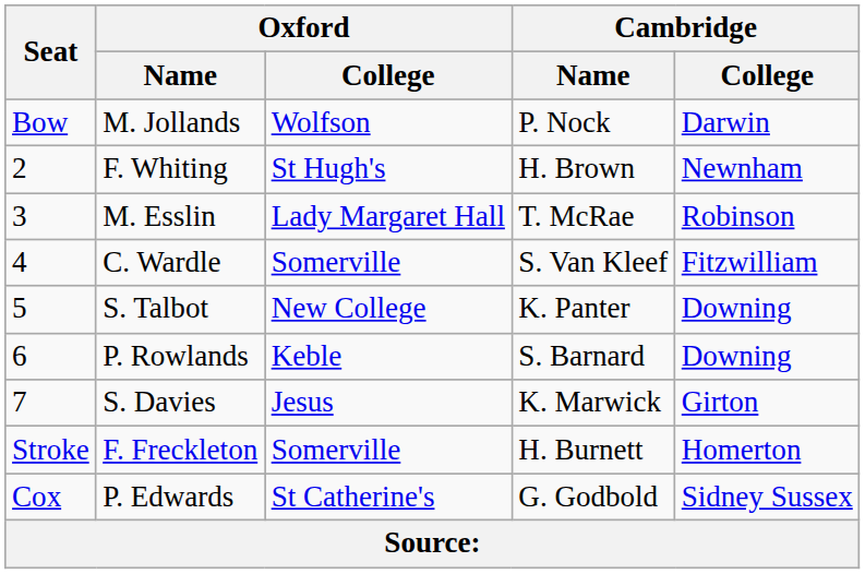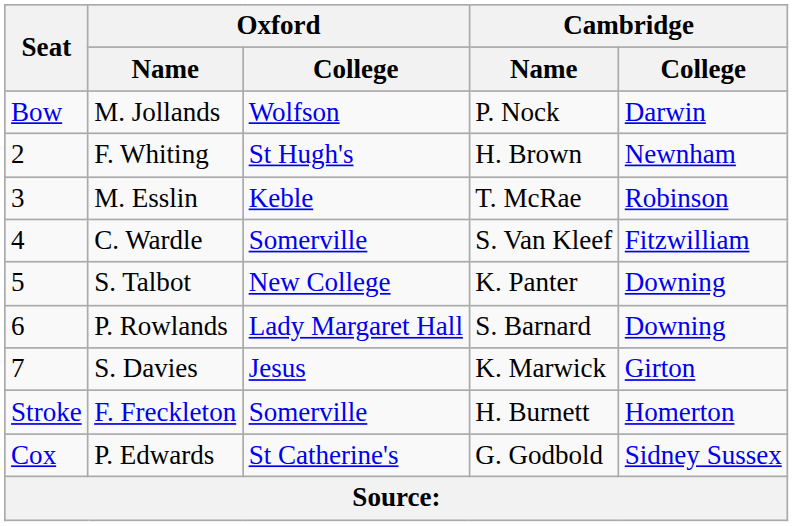M. Esslin | Oxford / College: Lady Margaret Hall -> Keble
P. Rowlands | Oxford / College: Keble -> Lady Margaret Hall
